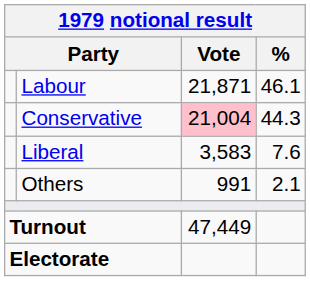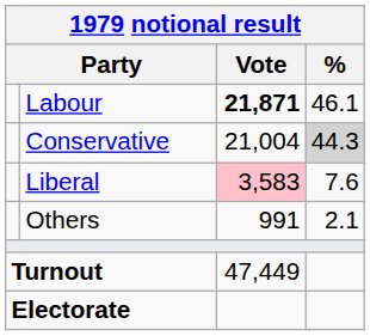Labour | Vote: normal -> bold
Conservative | Vote: pink background -> no background
Conservative | %: no background -> lightgrey background
Liberal | Vote: no background -> pink background
